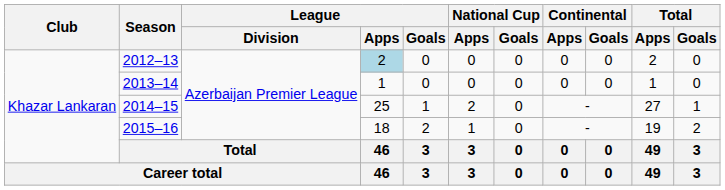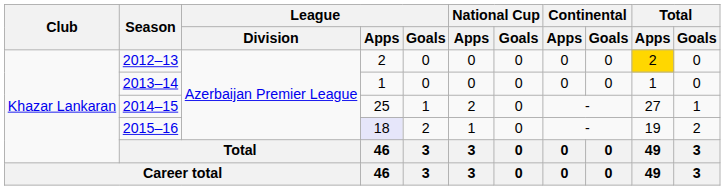2012–13 | League / Apps: lightblue background -> no background
2012–13 | Total / Apps: no background -> gold background
2015–16 | League / Apps: no background -> lavender background
